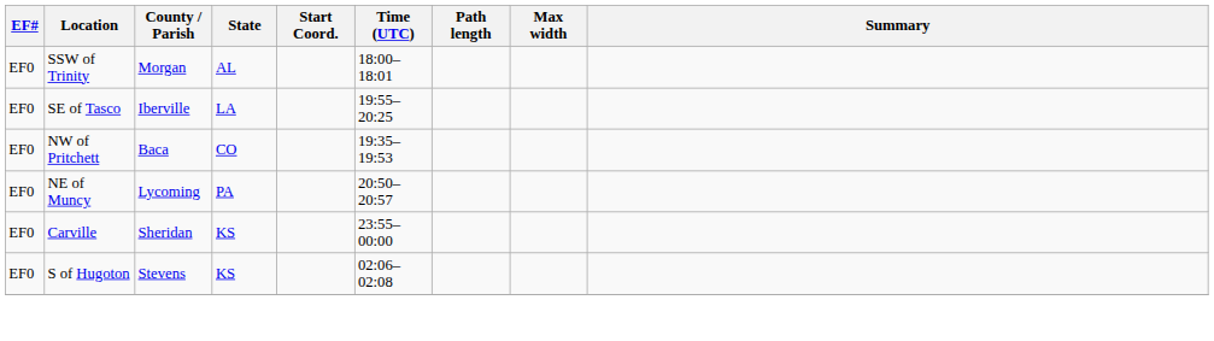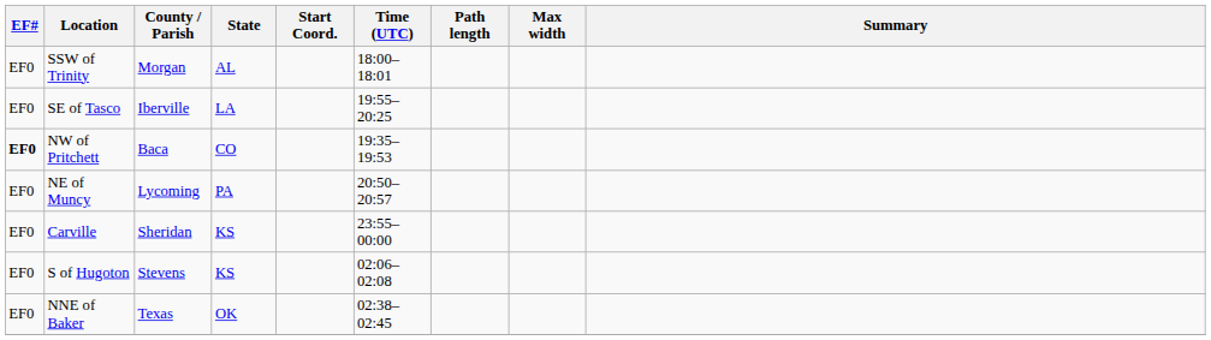NW of Pritchett | EF#: normal -> bold
+ row: EF0 | NNE of Baker | Texas | OK | 02:38–02:45
